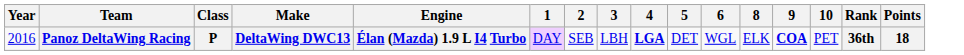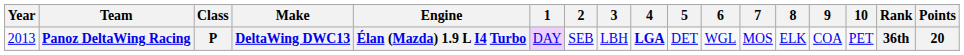+ column: 7 | MOS
Panoz DeltaWing Racing | Year: 2016 -> 2013
Panoz DeltaWing Racing | 9: bold -> normal
Panoz DeltaWing Racing | Points: 18 -> 20
